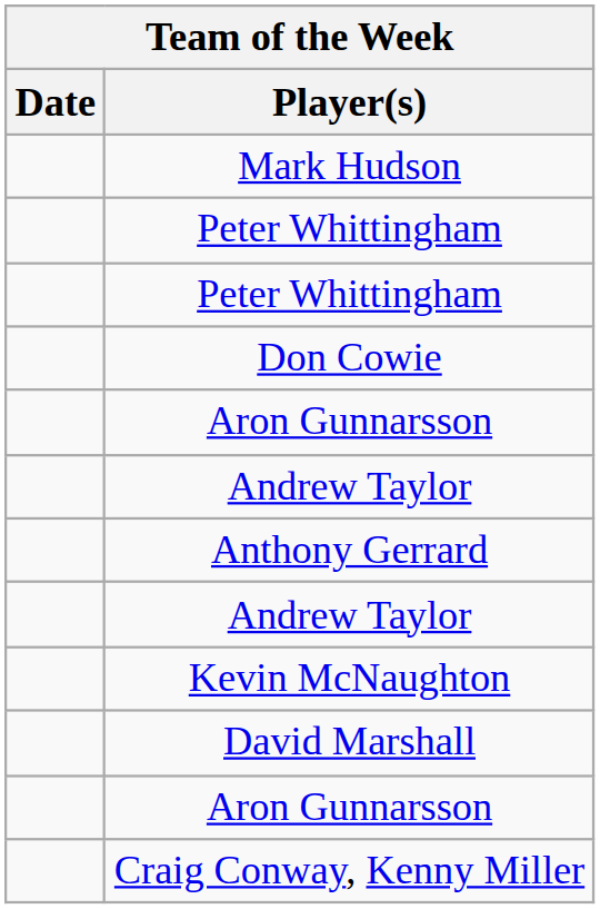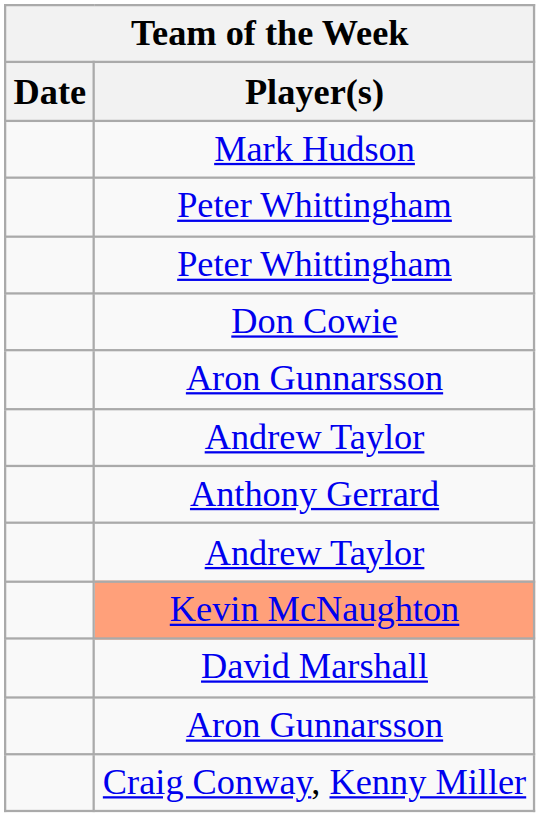row 11 | Player(s): no background -> lightsalmon background
